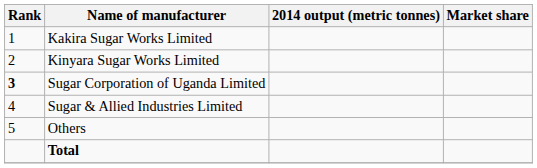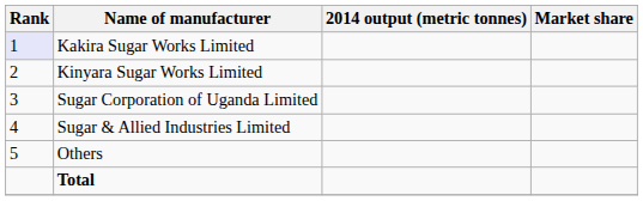Kakira Sugar Works Limited | Rank: no background -> lavender background
Sugar Corporation of Uganda Limited | Rank: bold -> normal
